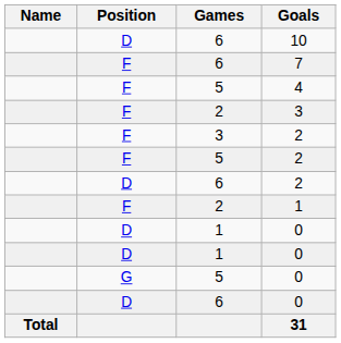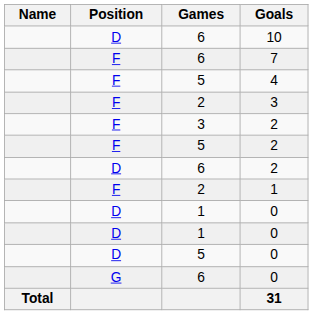5 / 0 | Position: G -> D
6 / 0 | Position: D -> G
